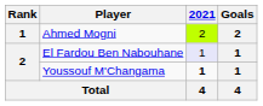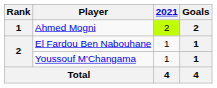El Fardou Ben Nabouhane | 2021: lavender background -> no background
Youssouf M'Changama | 2021: bold -> normal
